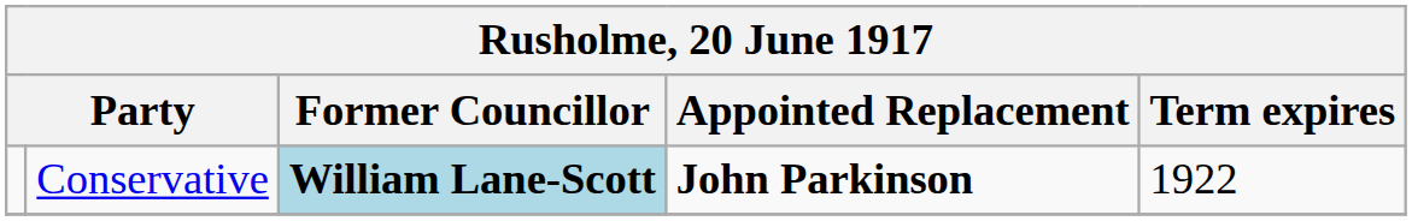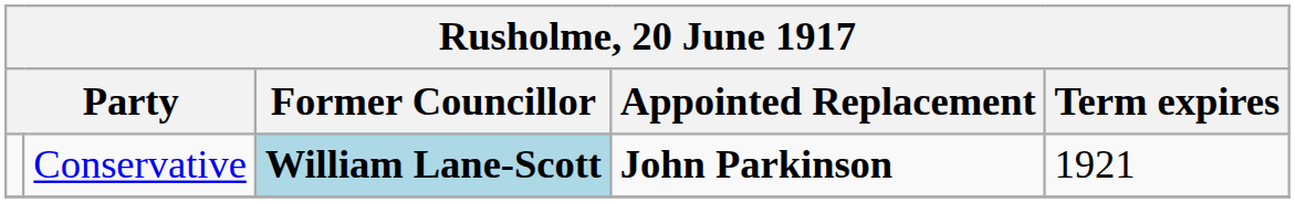Conservative | Term expires: 1922 -> 1921
